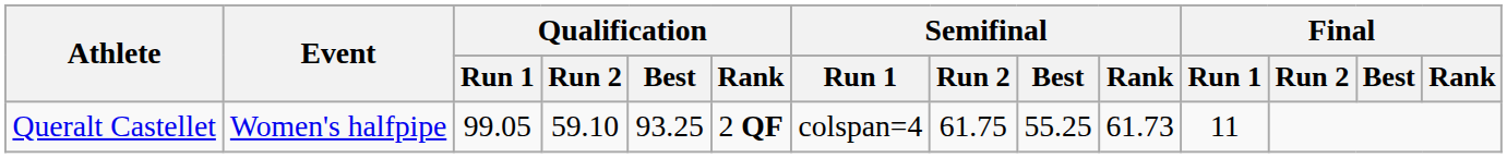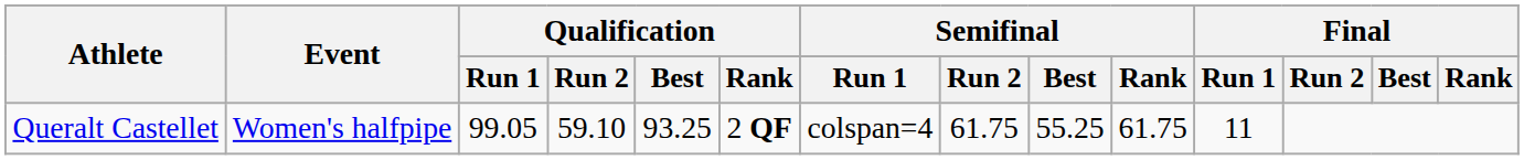Queralt Castellet | Semifinal / Rank: 61.73 -> 61.75
